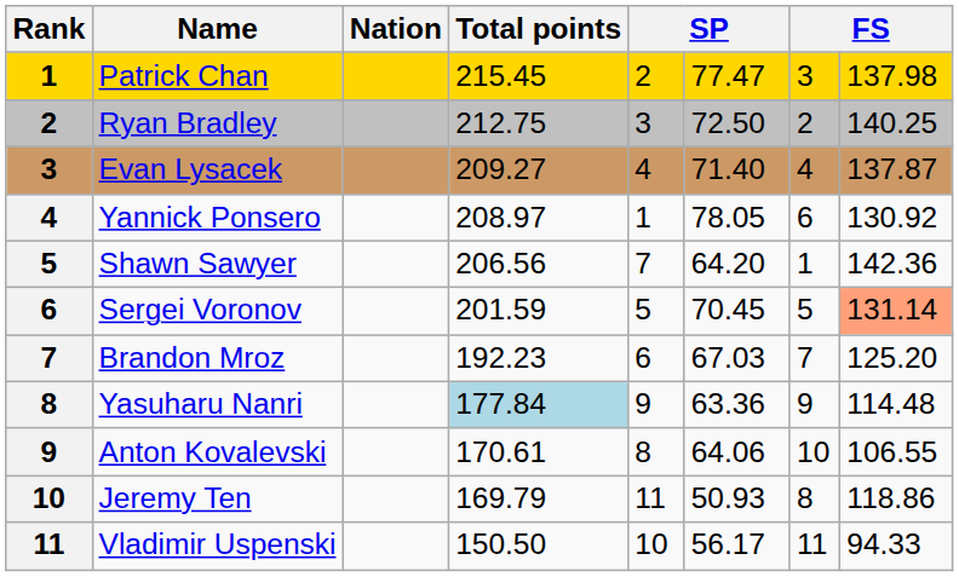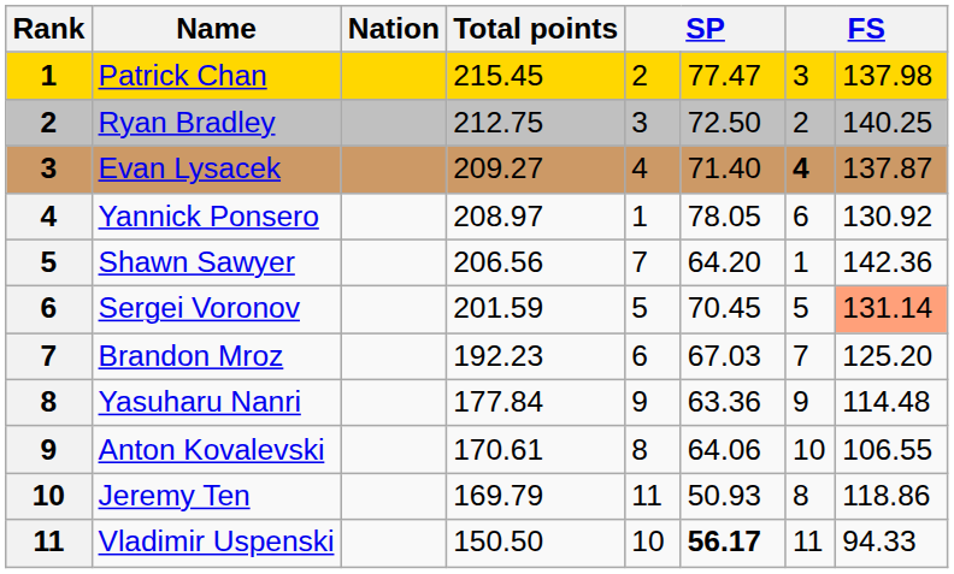Evan Lysacek | column 7: normal -> bold
Yasuharu Nanri | Total points: lightblue background -> no background
Vladimir Uspenski | column 6: normal -> bold
